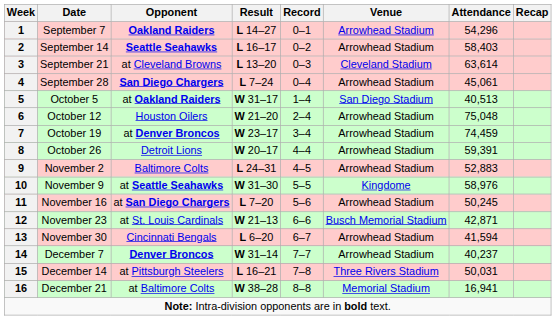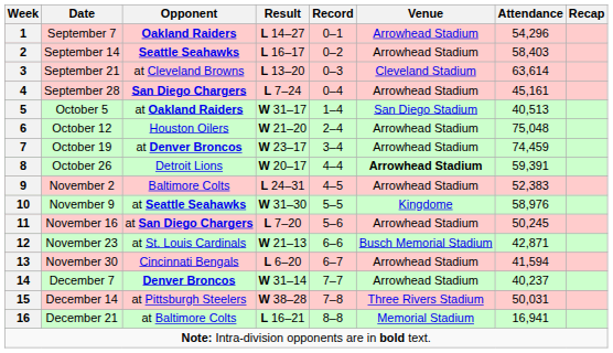4 | Attendance: 45,061 -> 45,161
8 | Venue: normal -> bold
9 | Attendance: 52,883 -> 52,383
15 | Result: L 16–21 -> W 38–28
16 | Result: W 38–28 -> L 16–21
